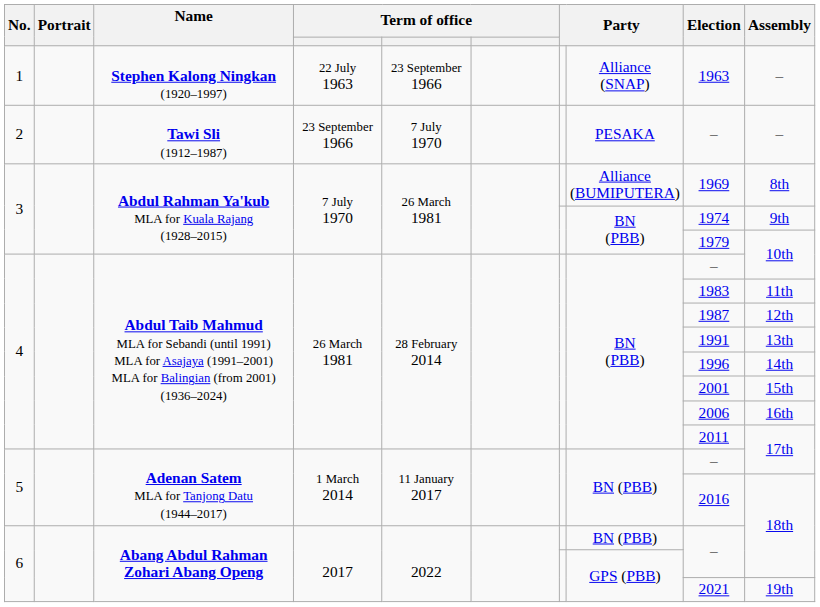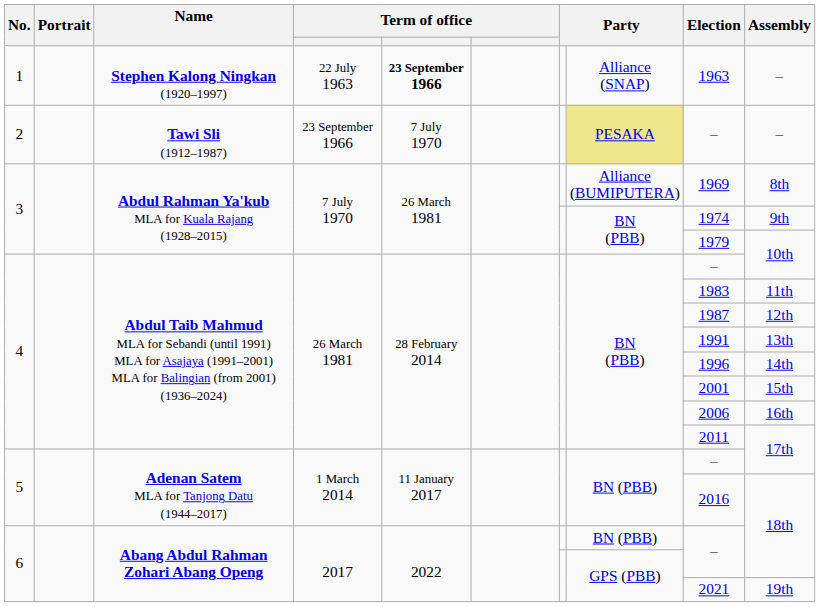1 | column 5: normal -> bold
2 | column 8: no background -> khaki background
